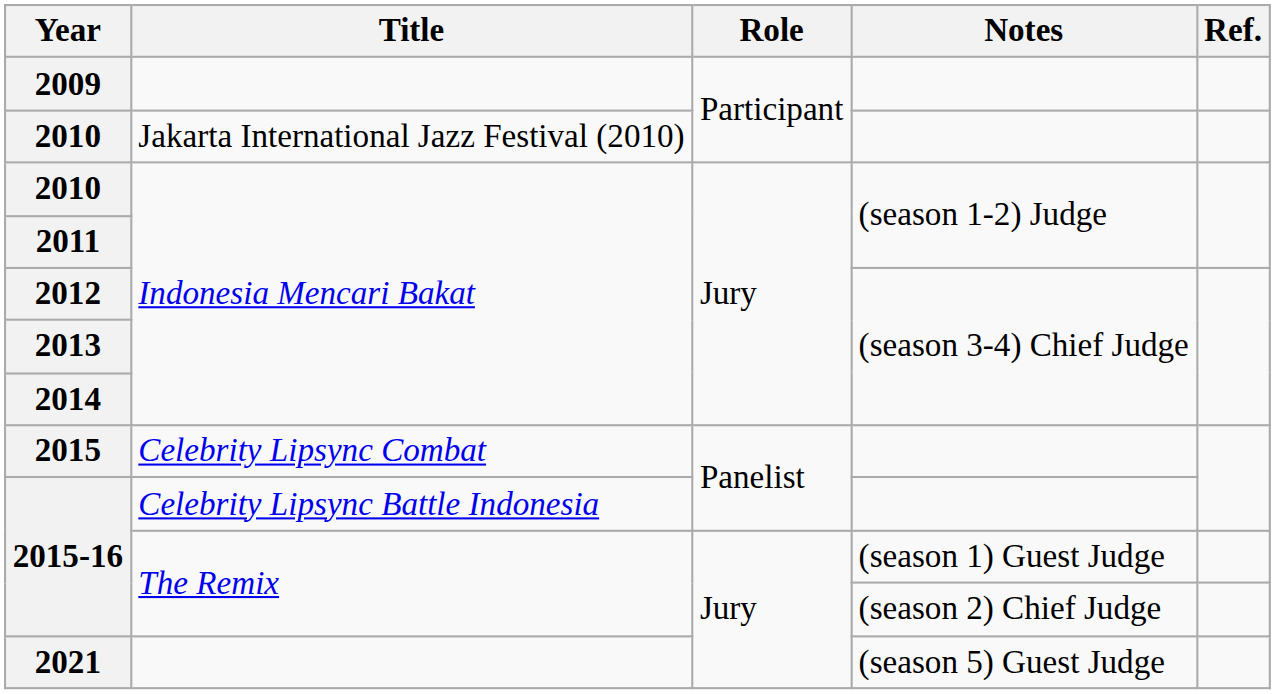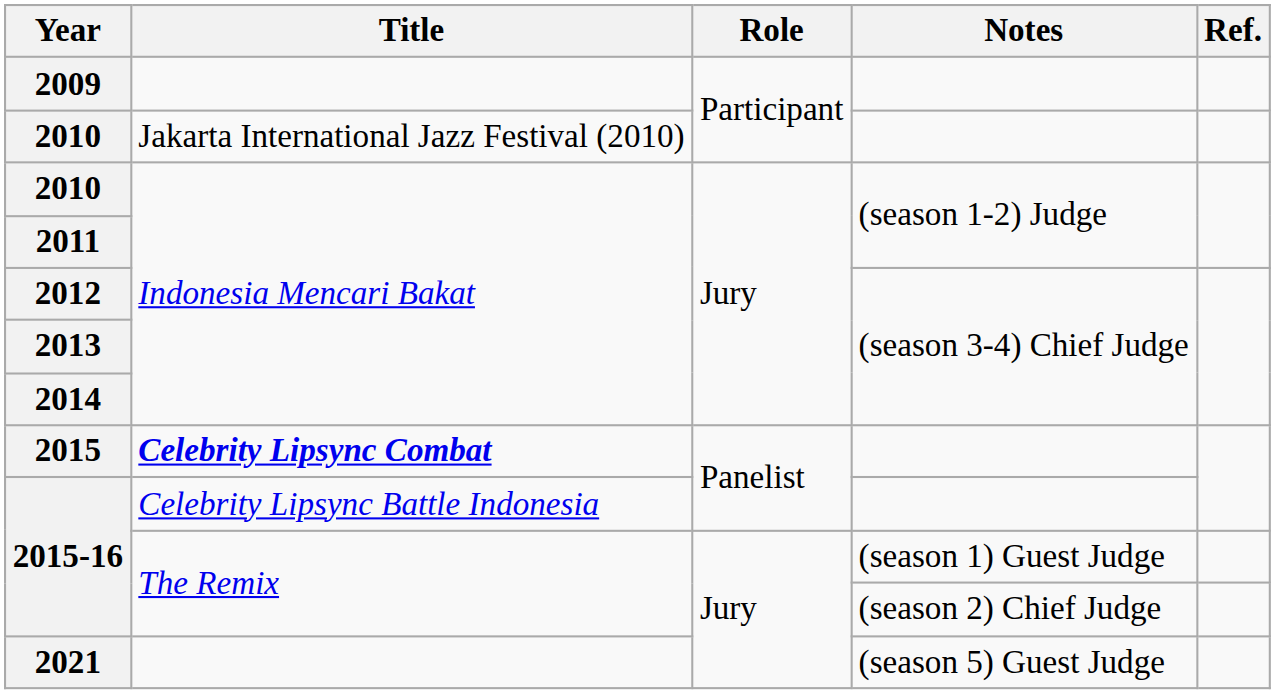2015 | Title: normal -> bold
